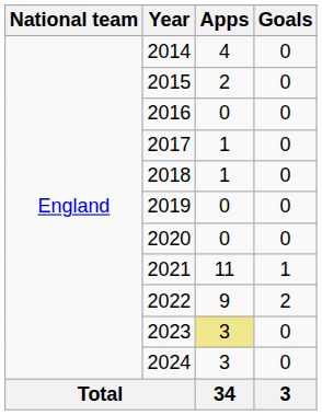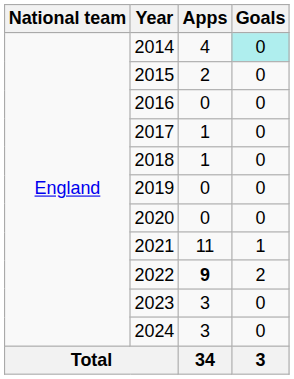2014 | Goals: no background -> paleturquoise background
2022 | Apps: normal -> bold
2023 | Apps: khaki background -> no background
